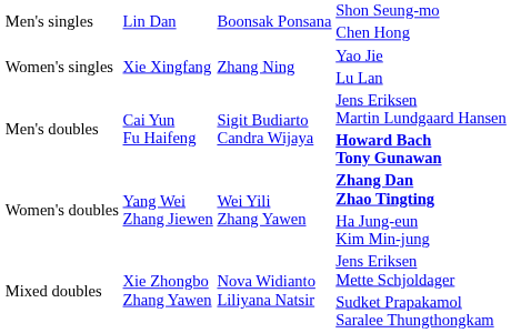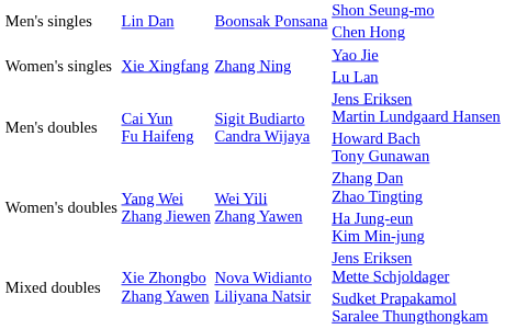Howard Bach Tony Gunawan | column 4: bold -> normal
Zhang Dan Zhao Tingting | column 4: bold -> normal
